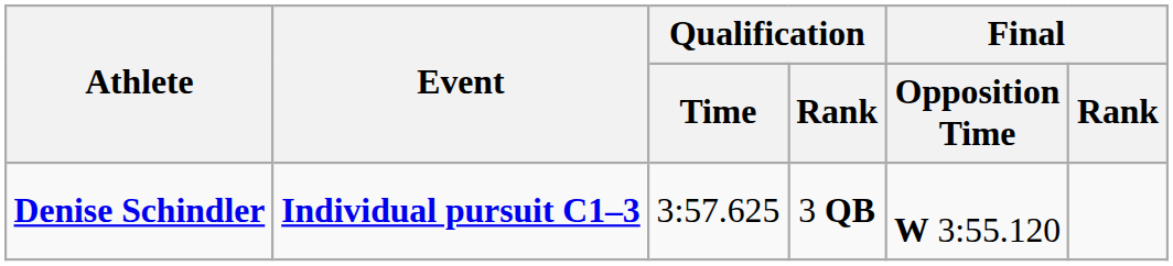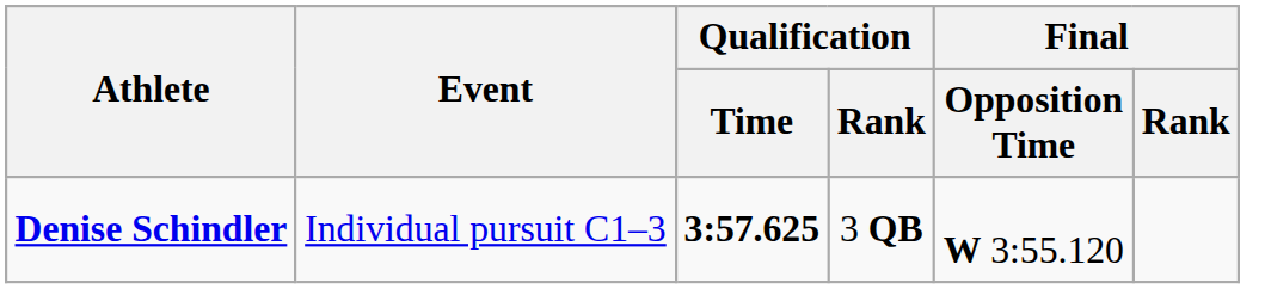Denise Schindler | Event: bold -> normal
Denise Schindler | Qualification / Time: normal -> bold
